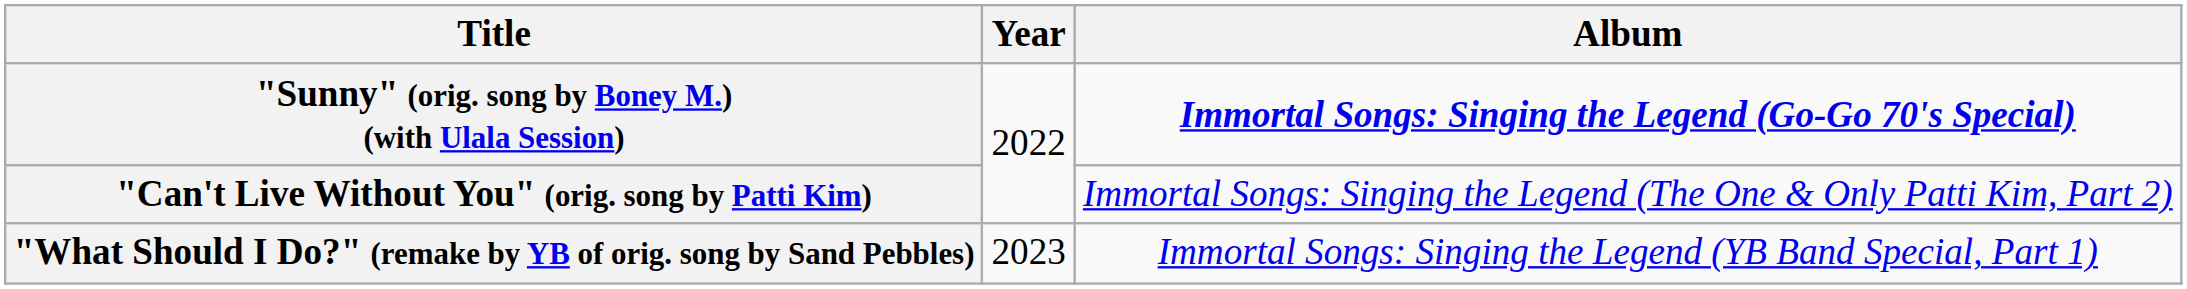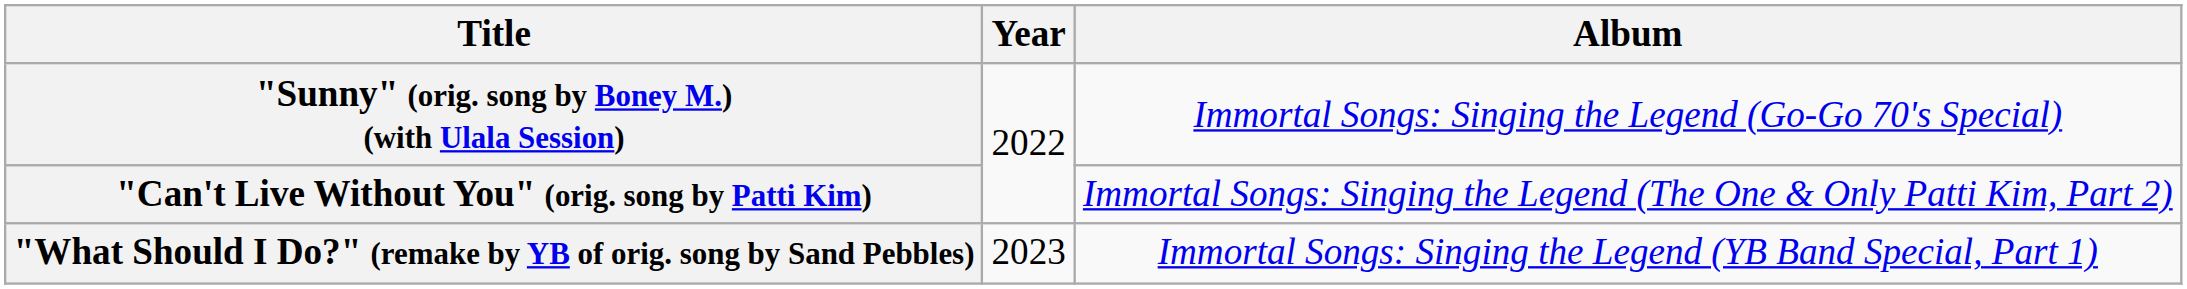"Sunny" (orig. song by Boney M.) (with Ulala Session) | Album: bold -> normal
